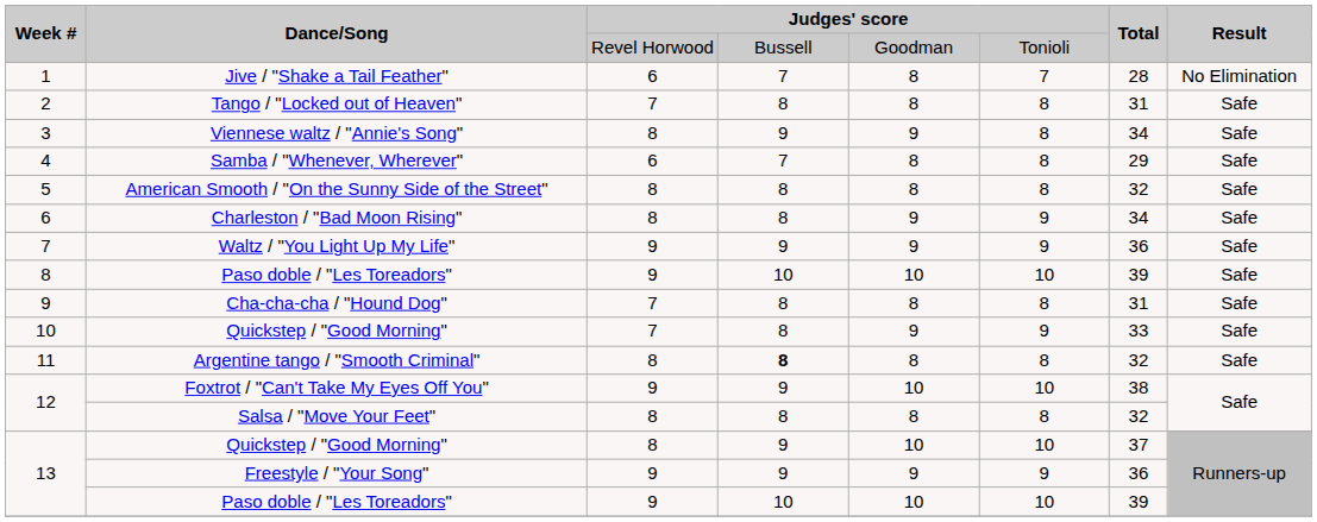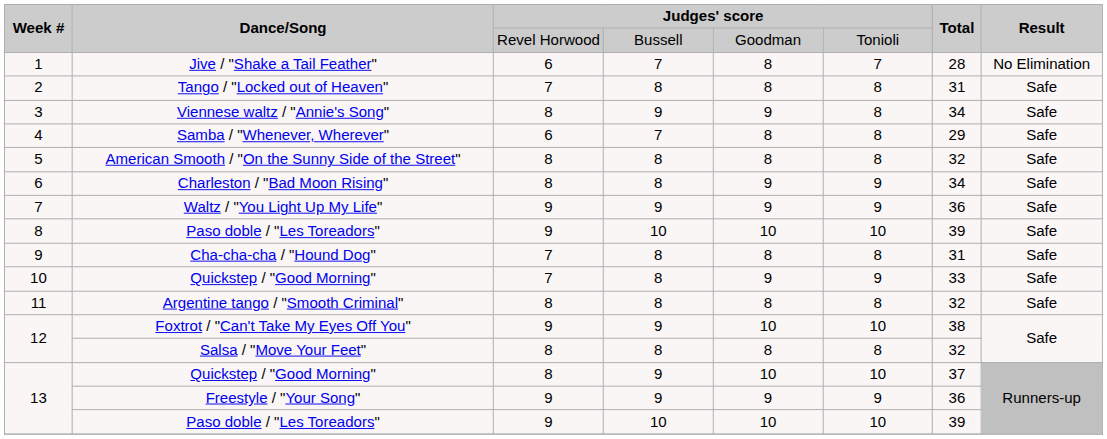Argentine tango / "Smooth Criminal" | column 4: bold -> normal
